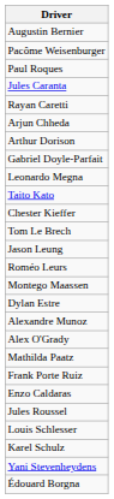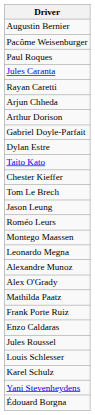row 10 | column 1: Leonardo Megna -> Dylan Estre
row 17 | column 1: Dylan Estre -> Leonardo Megna
